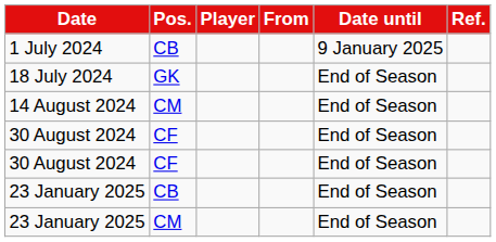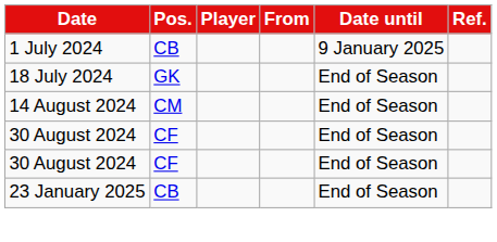- row: 23 January 2025 | CM | End of Season
